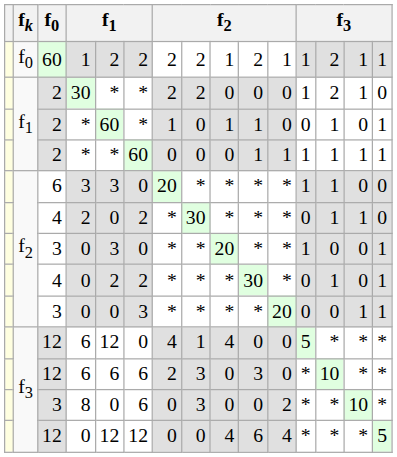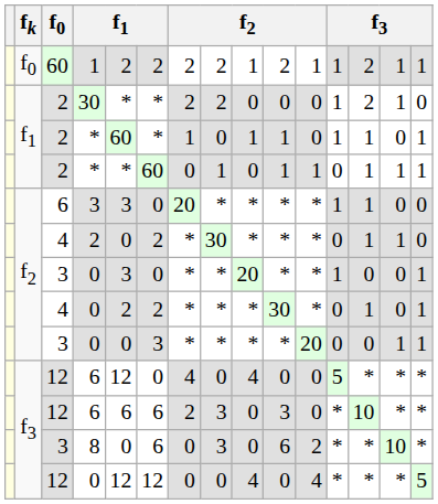row 4 | column 12: 0 -> 1
row 5 | column 8: 0 -> 1
row 5 | column 12: 1 -> 0
row 11 | column 8: 1 -> 0
row 13 | column 10: 0 -> 6
row 14 | column 10: 6 -> 0
